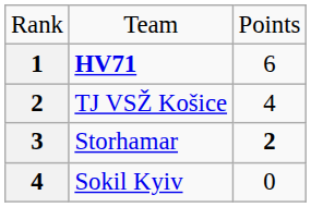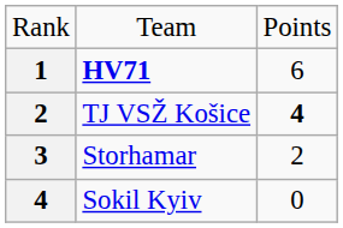TJ VSŽ Košice | column 3: normal -> bold
Storhamar | column 3: bold -> normal
